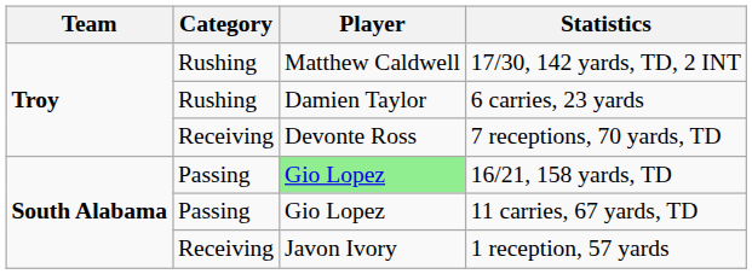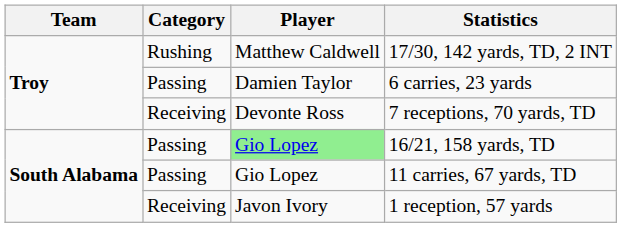6 carries, 23 yards | Category: Rushing -> Passing
